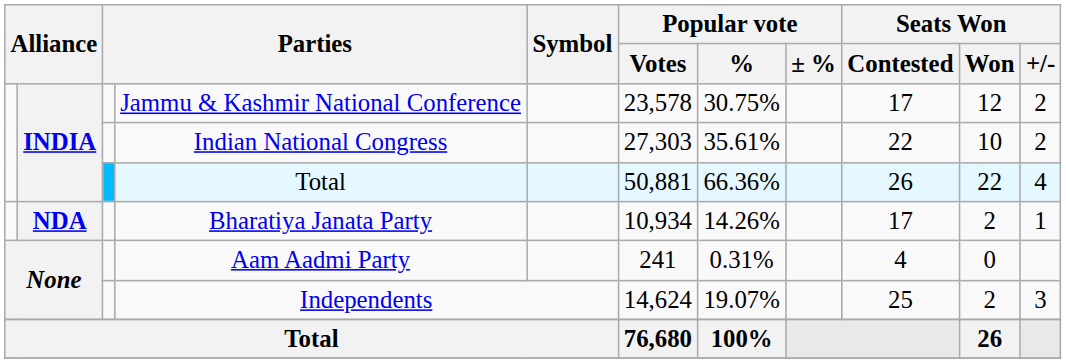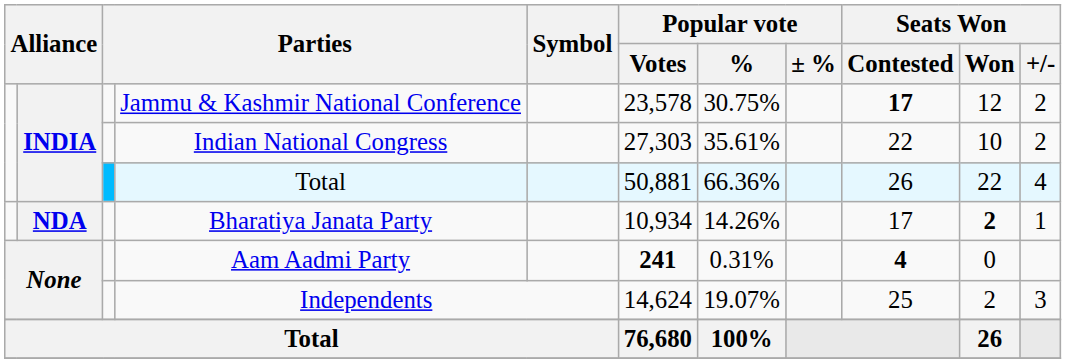Jammu & Kashmir National Conference | Seats Won / Contested: normal -> bold
Bharatiya Janata Party | Seats Won / Won: normal -> bold
Aam Aadmi Party | Popular vote / Votes: normal -> bold
Aam Aadmi Party | Seats Won / Contested: normal -> bold
